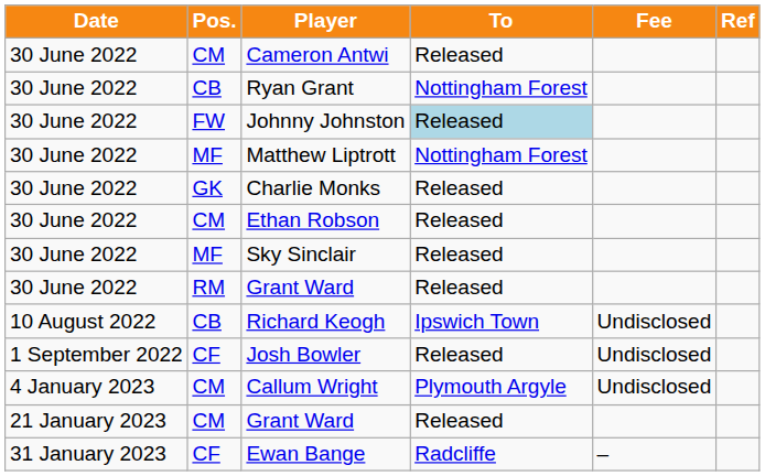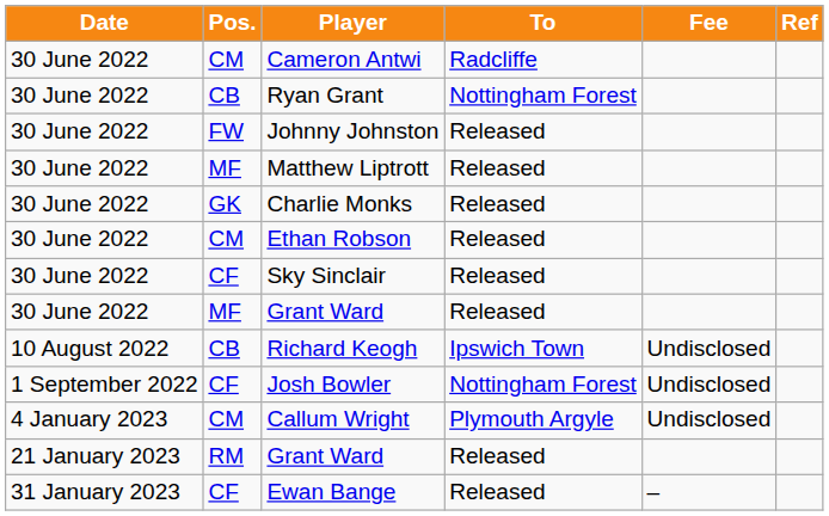Cameron Antwi | To: Released -> Radcliffe
Johnny Johnston | To: lightblue background -> no background
Matthew Liptrott | To: Nottingham Forest -> Released
Sky Sinclair | Pos.: MF -> CF
30 June 2022 / Grant Ward | Pos.: RM -> MF
Josh Bowler | To: Released -> Nottingham Forest
21 January 2023 / Grant Ward | Pos.: CM -> RM
Ewan Bange | To: Radcliffe -> Released
